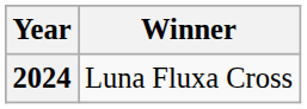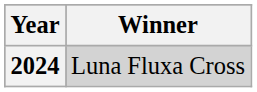2024 | Winner: no background -> lightgrey background
